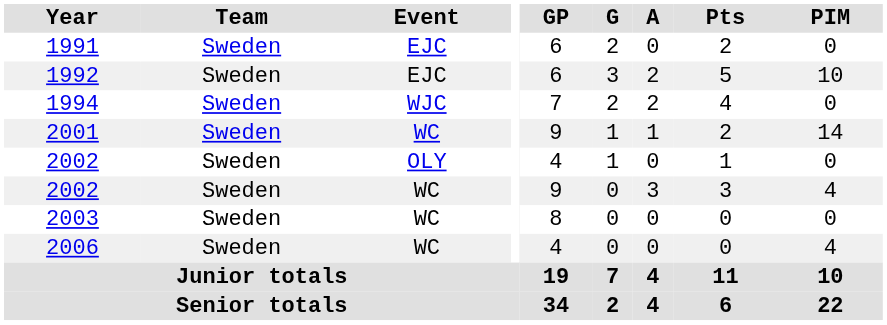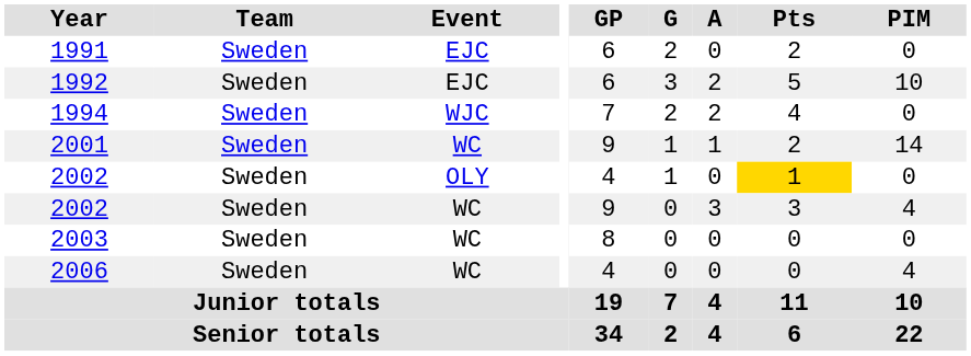2002 / OLY | Pts: no background -> gold background
